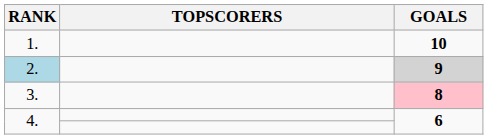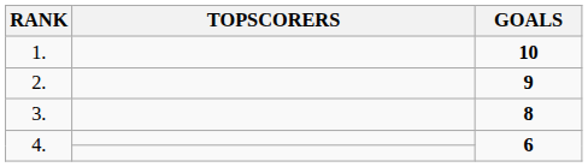2. | RANK: lightblue background -> no background
2. | GOALS: lightgrey background -> no background
3. | GOALS: pink background -> no background
